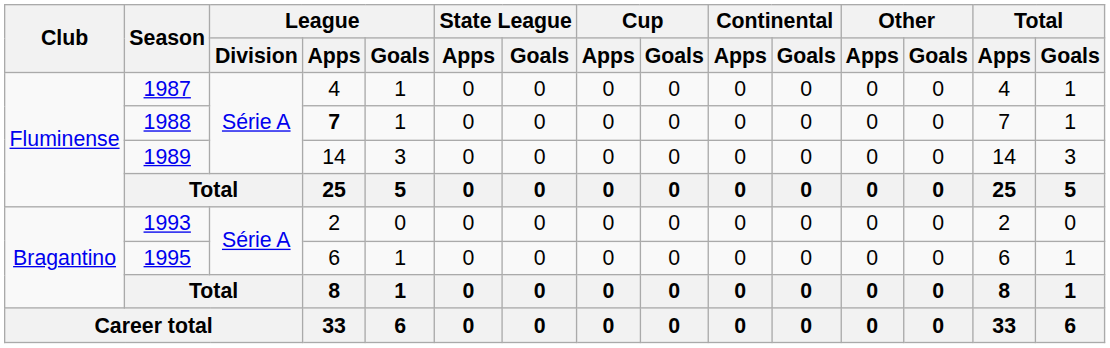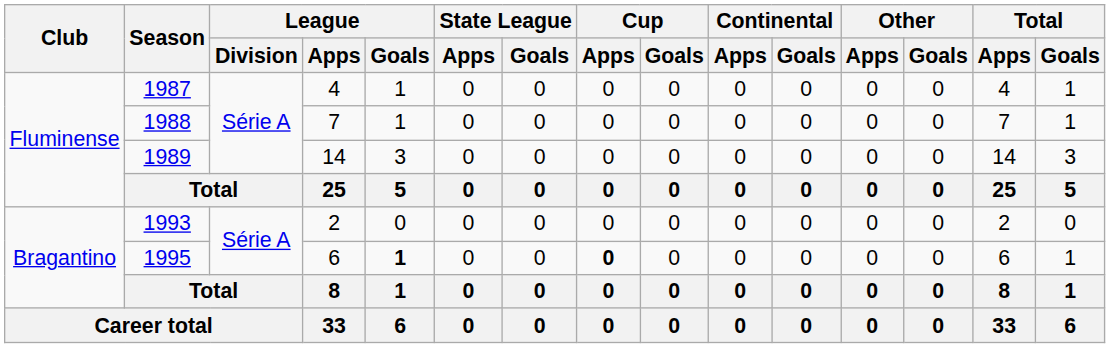1988 | League / Apps: bold -> normal
1995 | League / Goals: normal -> bold
1995 | Cup / Apps: normal -> bold
